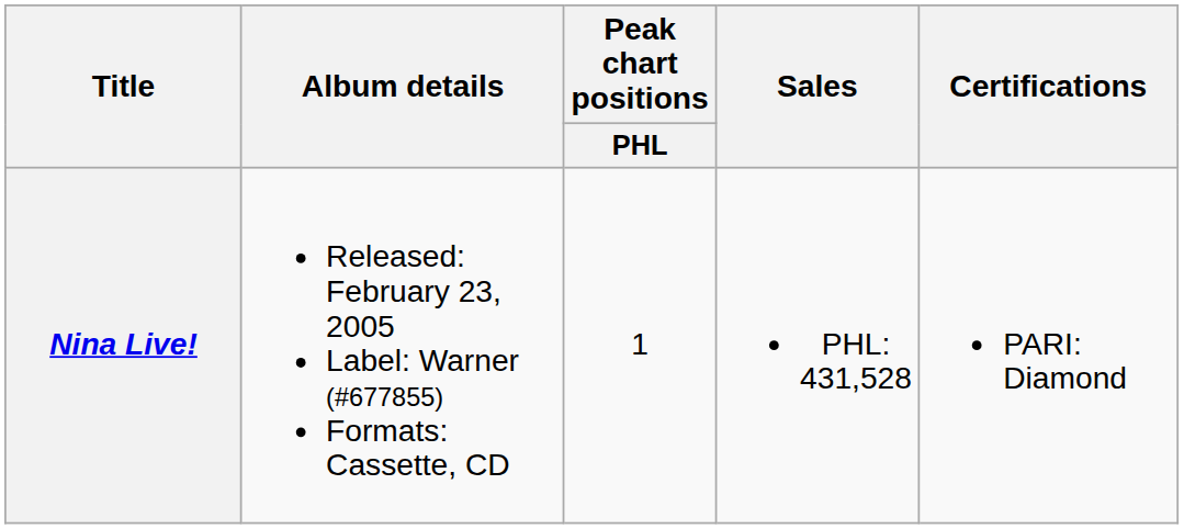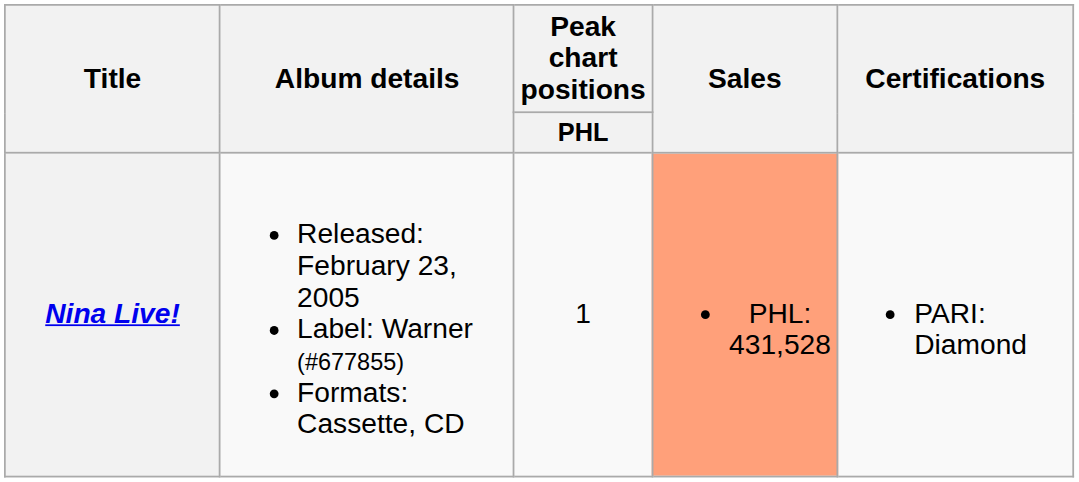Nina Live! | Sales: no background -> lightsalmon background
